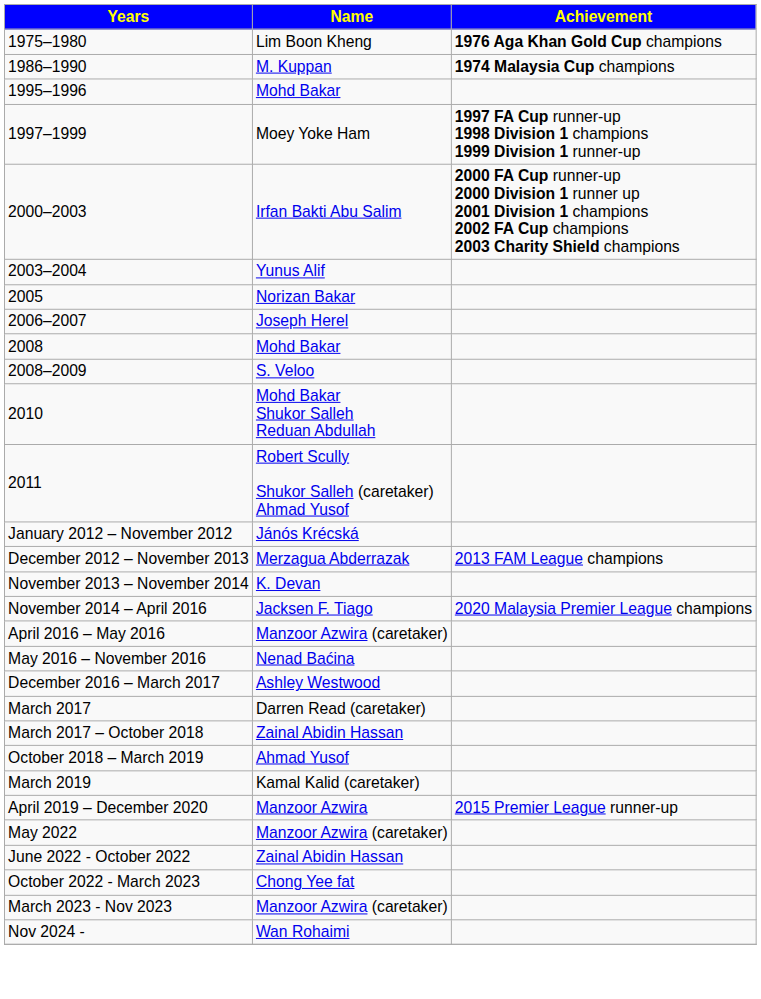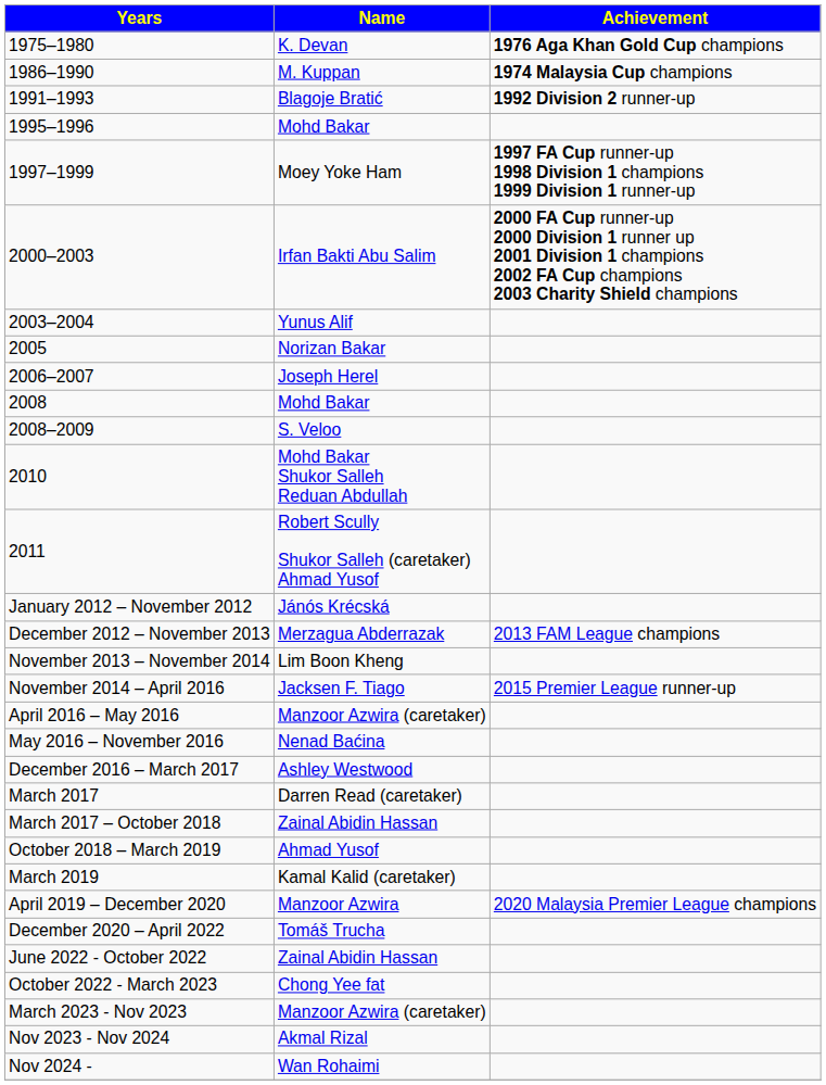1975–1980 | Name: Lim Boon Kheng -> K. Devan
+ row: 1991–1993 | Blagoje Bratić | 1992 Division 2 runner-up
November 2013 – November 2014 | Name: K. Devan -> Lim Boon Kheng
November 2014 – April 2016 | Achievement: 2020 Malaysia Premier League champions -> 2015 Premier League runner-up
April 2019 – December 2020 | Achievement: 2015 Premier League runner-up -> 2020 Malaysia Premier League champions
+ row: December 2020 – April 2022 | Tomáš Trucha
- row: May 2022 | Manzoor Azwira (caretaker)
+ row: Nov 2023 - Nov 2024 | Akmal Rizal
